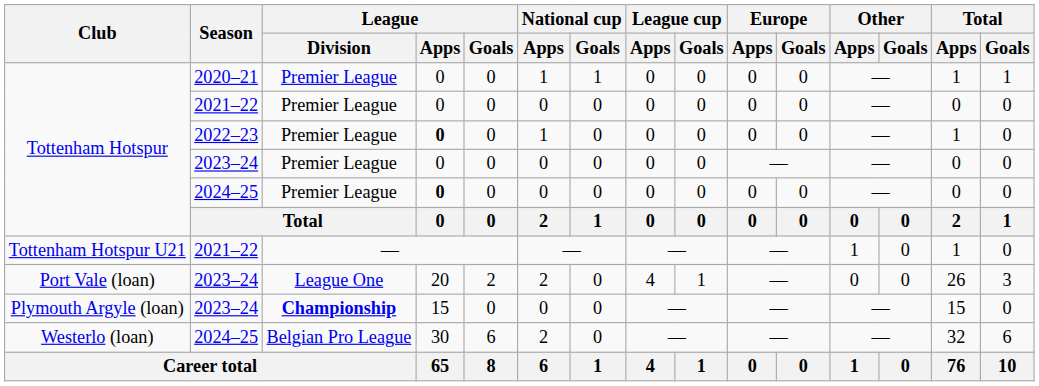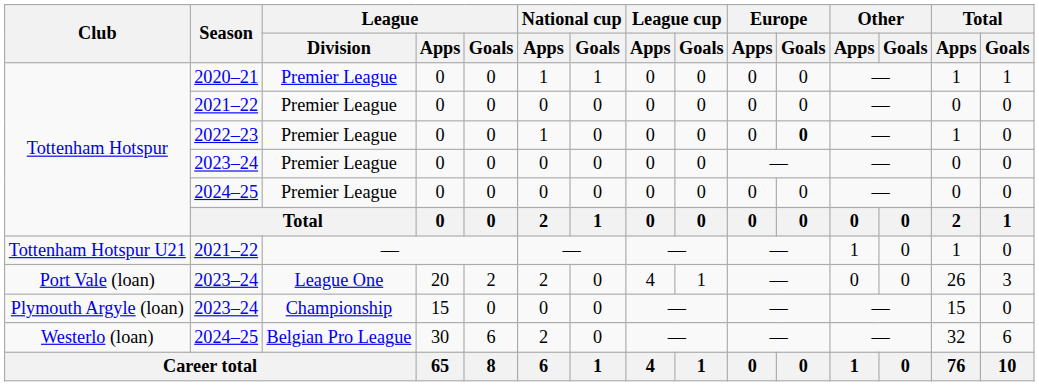Tottenham Hotspur / 2022–23 | League / Apps: bold -> normal
Tottenham Hotspur / 2022–23 | Europe / Goals: normal -> bold
Tottenham Hotspur / 2024–25 | League / Apps: bold -> normal
Plymouth Argyle (loan) | League / Division: bold -> normal
